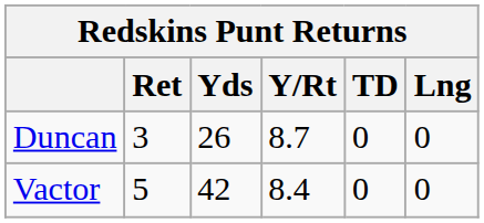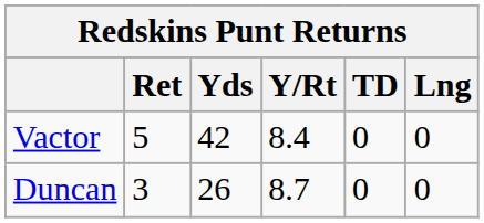rows swapped: Vactor <-> Duncan
